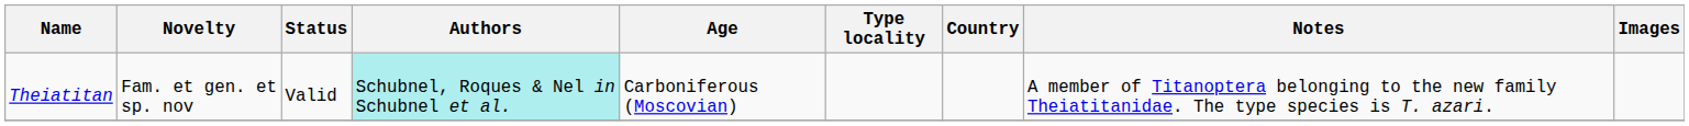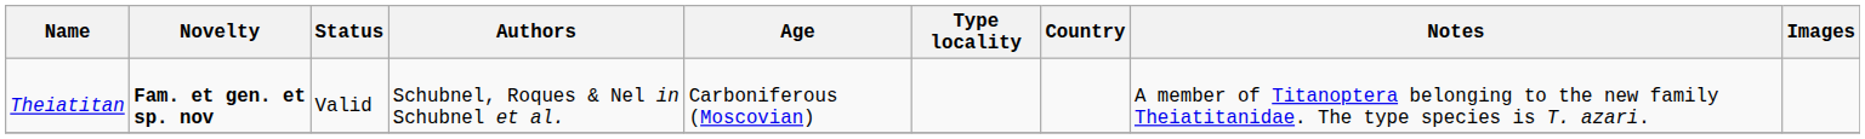Theiatitan | Novelty: normal -> bold
Theiatitan | Authors: paleturquoise background -> no background
